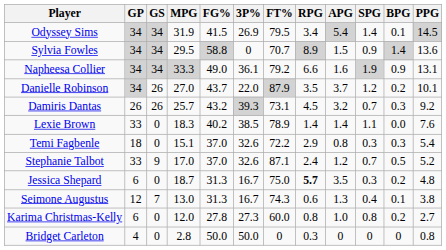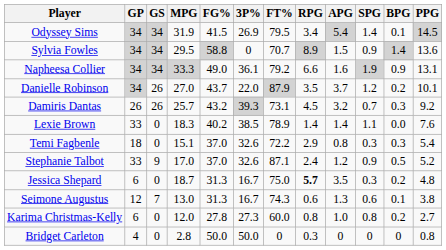Stephanie Talbot | SPG: 0.7 -> 0.9
Seimone Augustus | SPG: 0.4 -> 0.6
